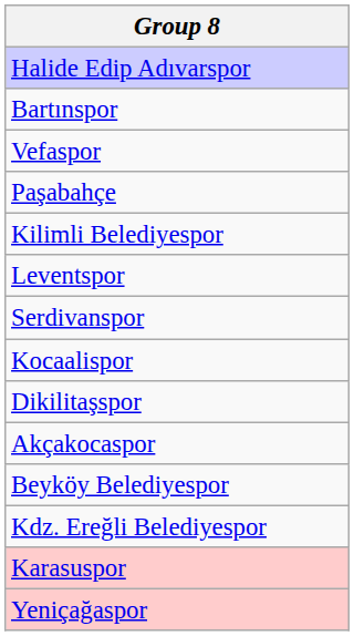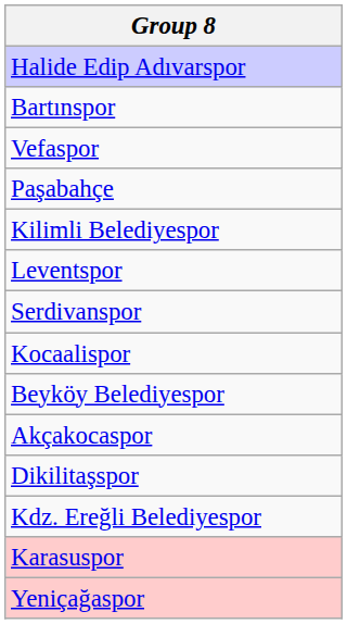row 10 | column 1: Dikilitaşspor -> Beyköy Belediyespor
row 12 | column 1: Beyköy Belediyespor -> Dikilitaşspor
